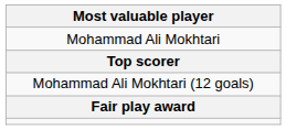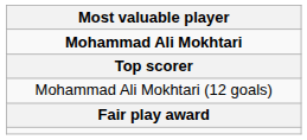row 2 | column 1: normal -> bold
